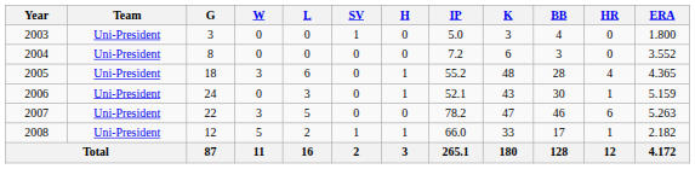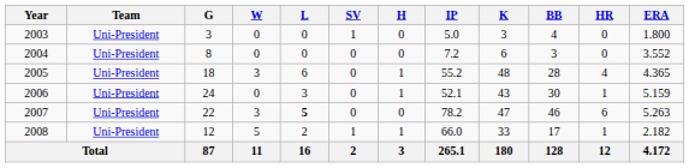2007 | L: normal -> bold
